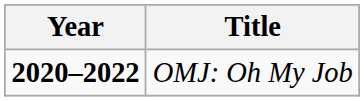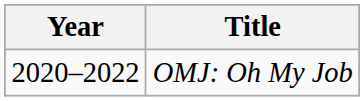OMJ: Oh My Job | Year: bold -> normal
